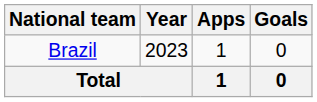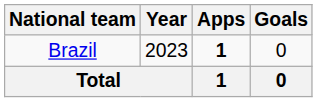Brazil | Apps: normal -> bold
